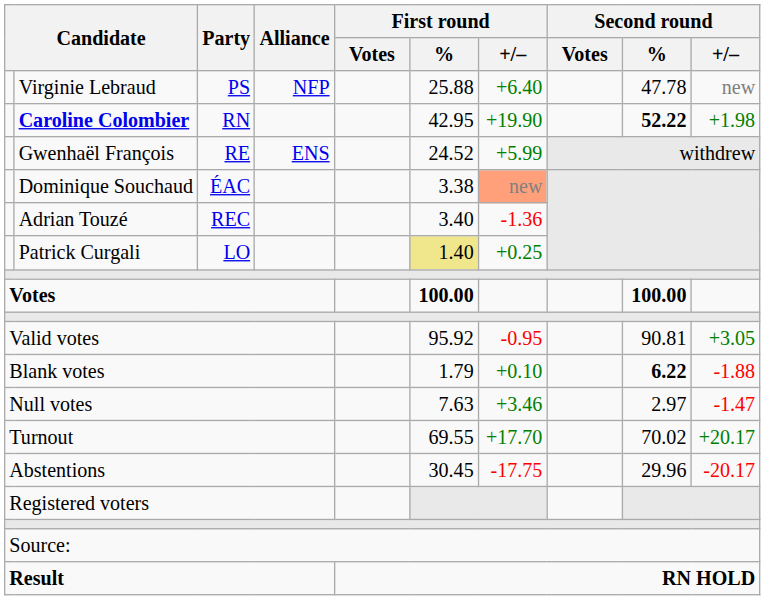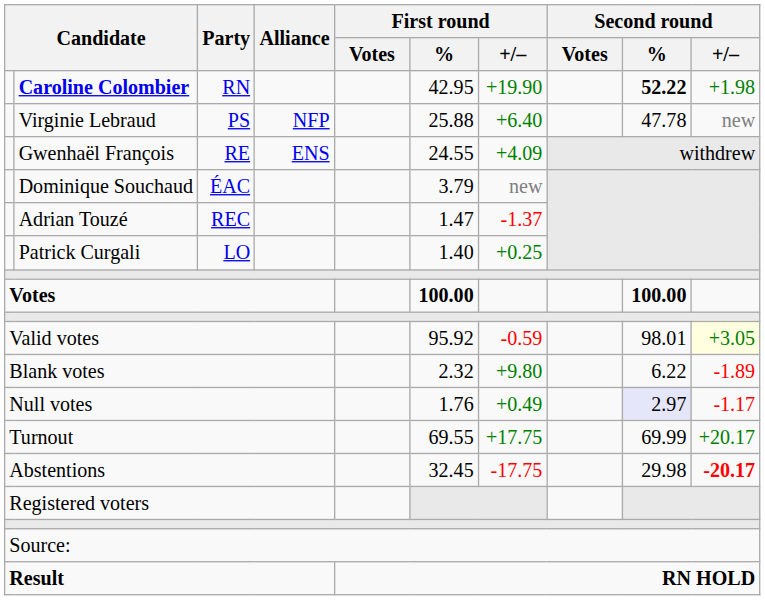rows swapped: Caroline Colombier <-> Virginie Lebraud
Gwenhaël François | First round / %: 24.52 -> 24.55
Gwenhaël François | First round / +/–: +5.99 -> +4.09
Dominique Souchaud | First round / %: 3.38 -> 3.79
Dominique Souchaud | First round / +/–: lightsalmon background -> no background
Adrian Touzé | First round / %: 3.40 -> 1.47
Adrian Touzé | First round / +/–: -1.36 -> -1.37
Patrick Curgali | First round / %: khaki background -> no background
Valid votes | First round / +/–: -0.95 -> -0.59
Valid votes | Second round / %: 90.81 -> 98.01
Valid votes | Second round / +/–: no background -> lightyellow background
Blank votes | First round / %: 1.79 -> 2.32
Blank votes | First round / +/–: +0.10 -> +9.80
Blank votes | Second round / %: bold -> normal
Blank votes | Second round / +/–: -1.88 -> -1.89
Null votes | First round / %: 7.63 -> 1.76
Null votes | First round / +/–: +3.46 -> +0.49
Null votes | Second round / %: no background -> lavender background
Null votes | Second round / +/–: -1.47 -> -1.17
Turnout | First round / +/–: +17.70 -> +17.75
Turnout | Second round / %: 70.02 -> 69.99
Abstentions | First round / %: 30.45 -> 32.45
Abstentions | Second round / %: 29.96 -> 29.98
Abstentions | Second round / +/–: normal -> bold
